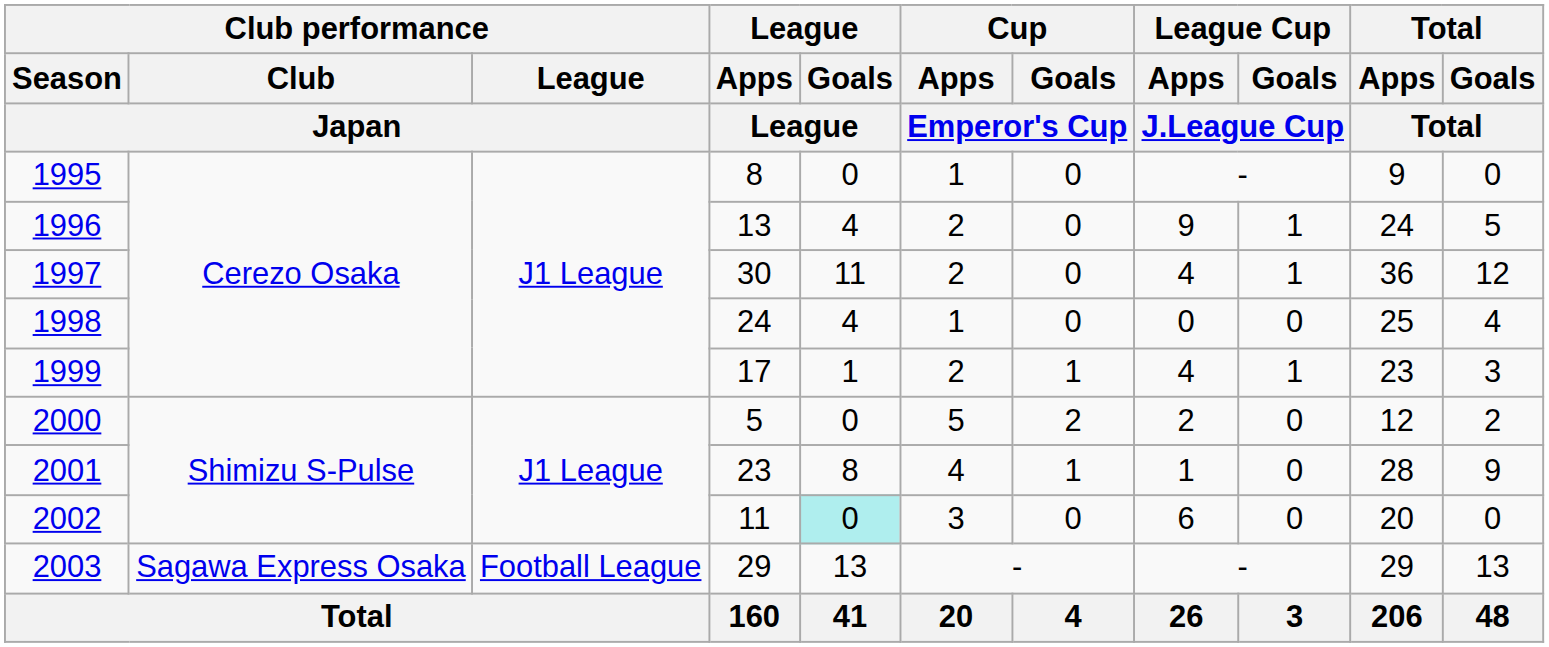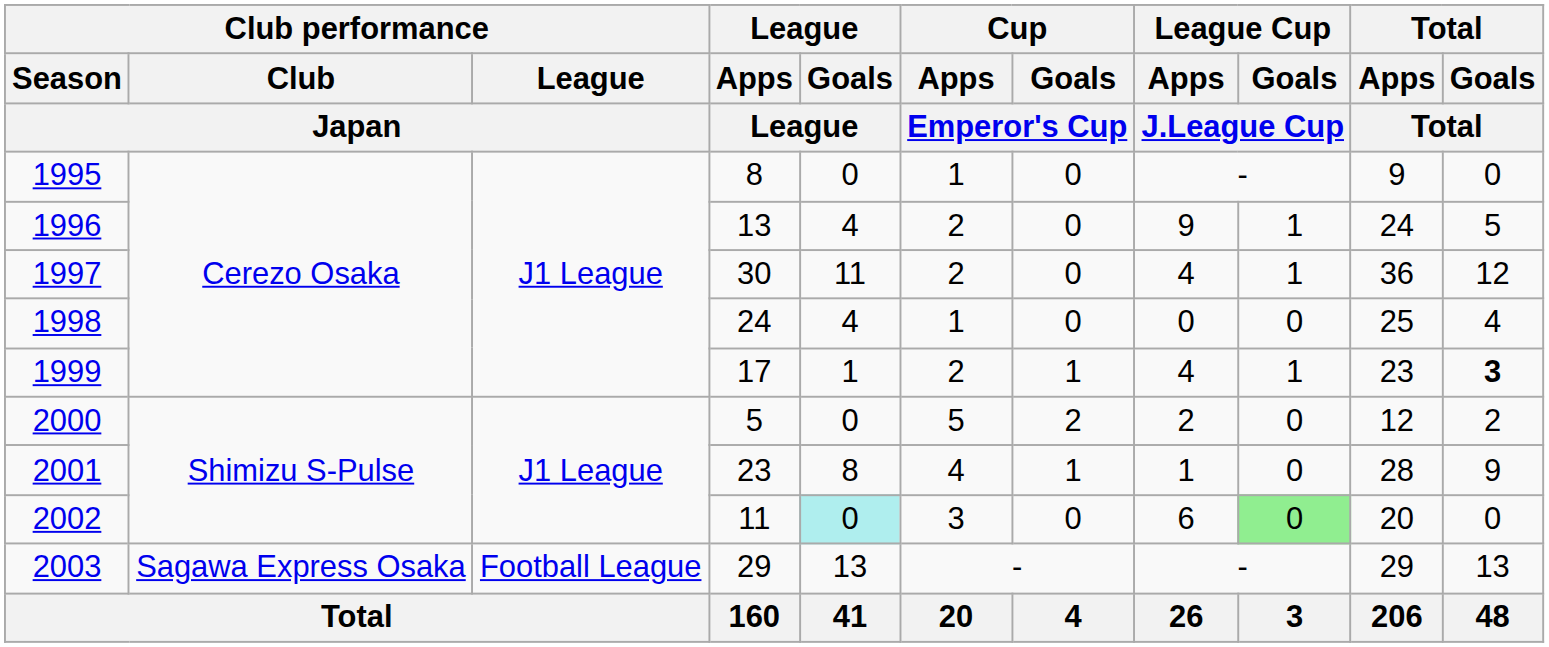1999 | Total / Goals / Total: normal -> bold
2002 | League Cup / Goals / J.League Cup: no background -> lightgreen background
